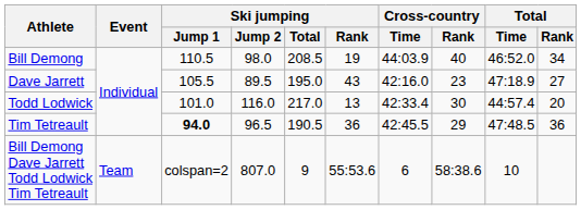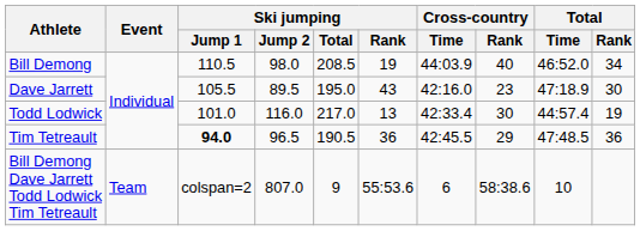Dave Jarrett | Total / Rank: 27 -> 30
Todd Lodwick | Total / Rank: 20 -> 19
